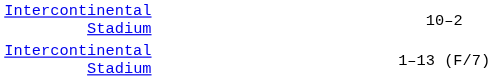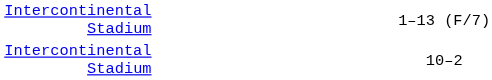rows swapped: 1–13 (F/7) <-> 10–2
